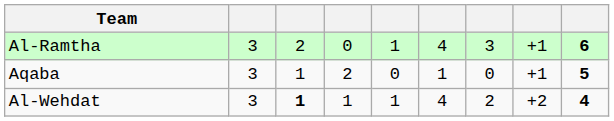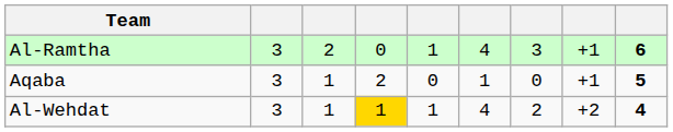Al-Wehdat | column 3: bold -> normal
Al-Wehdat | column 4: no background -> gold background
